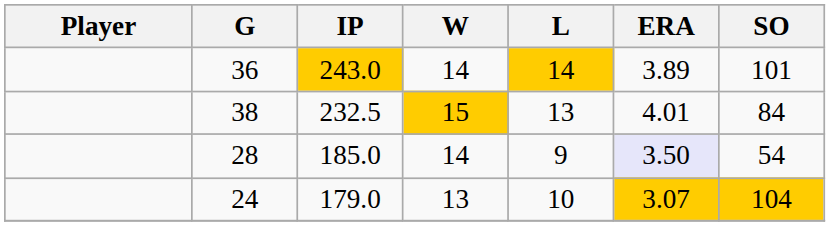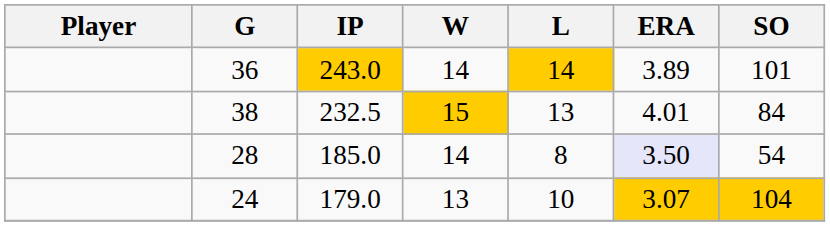28 | L: 9 -> 8
